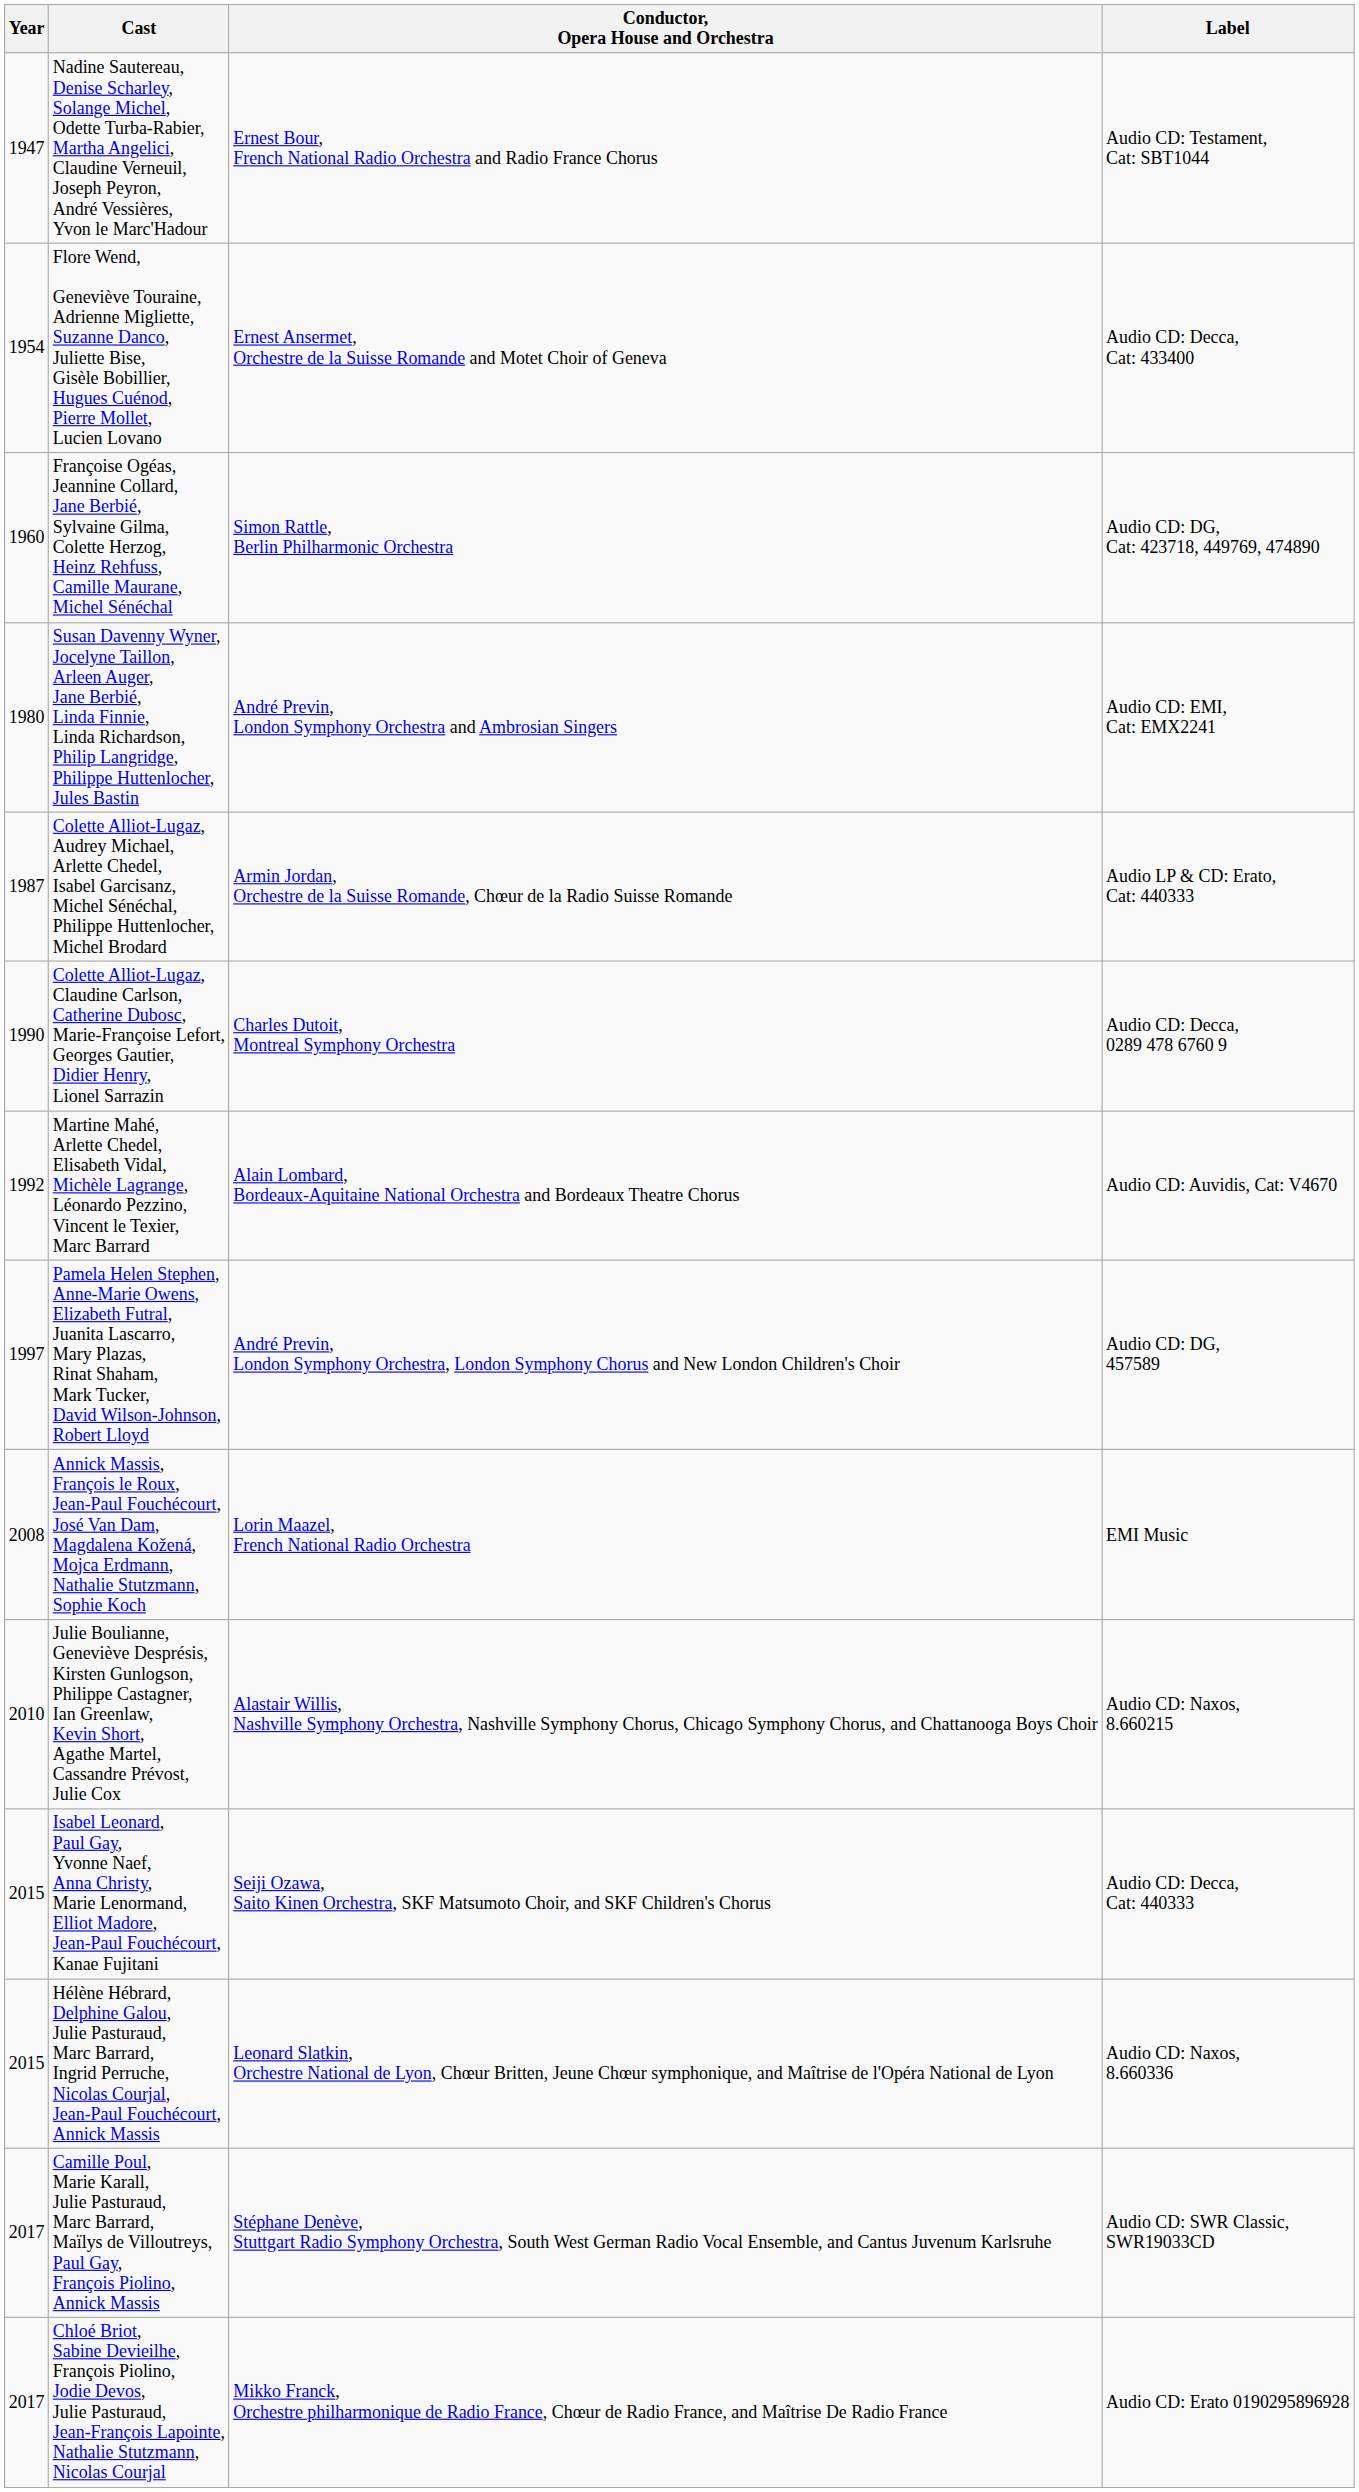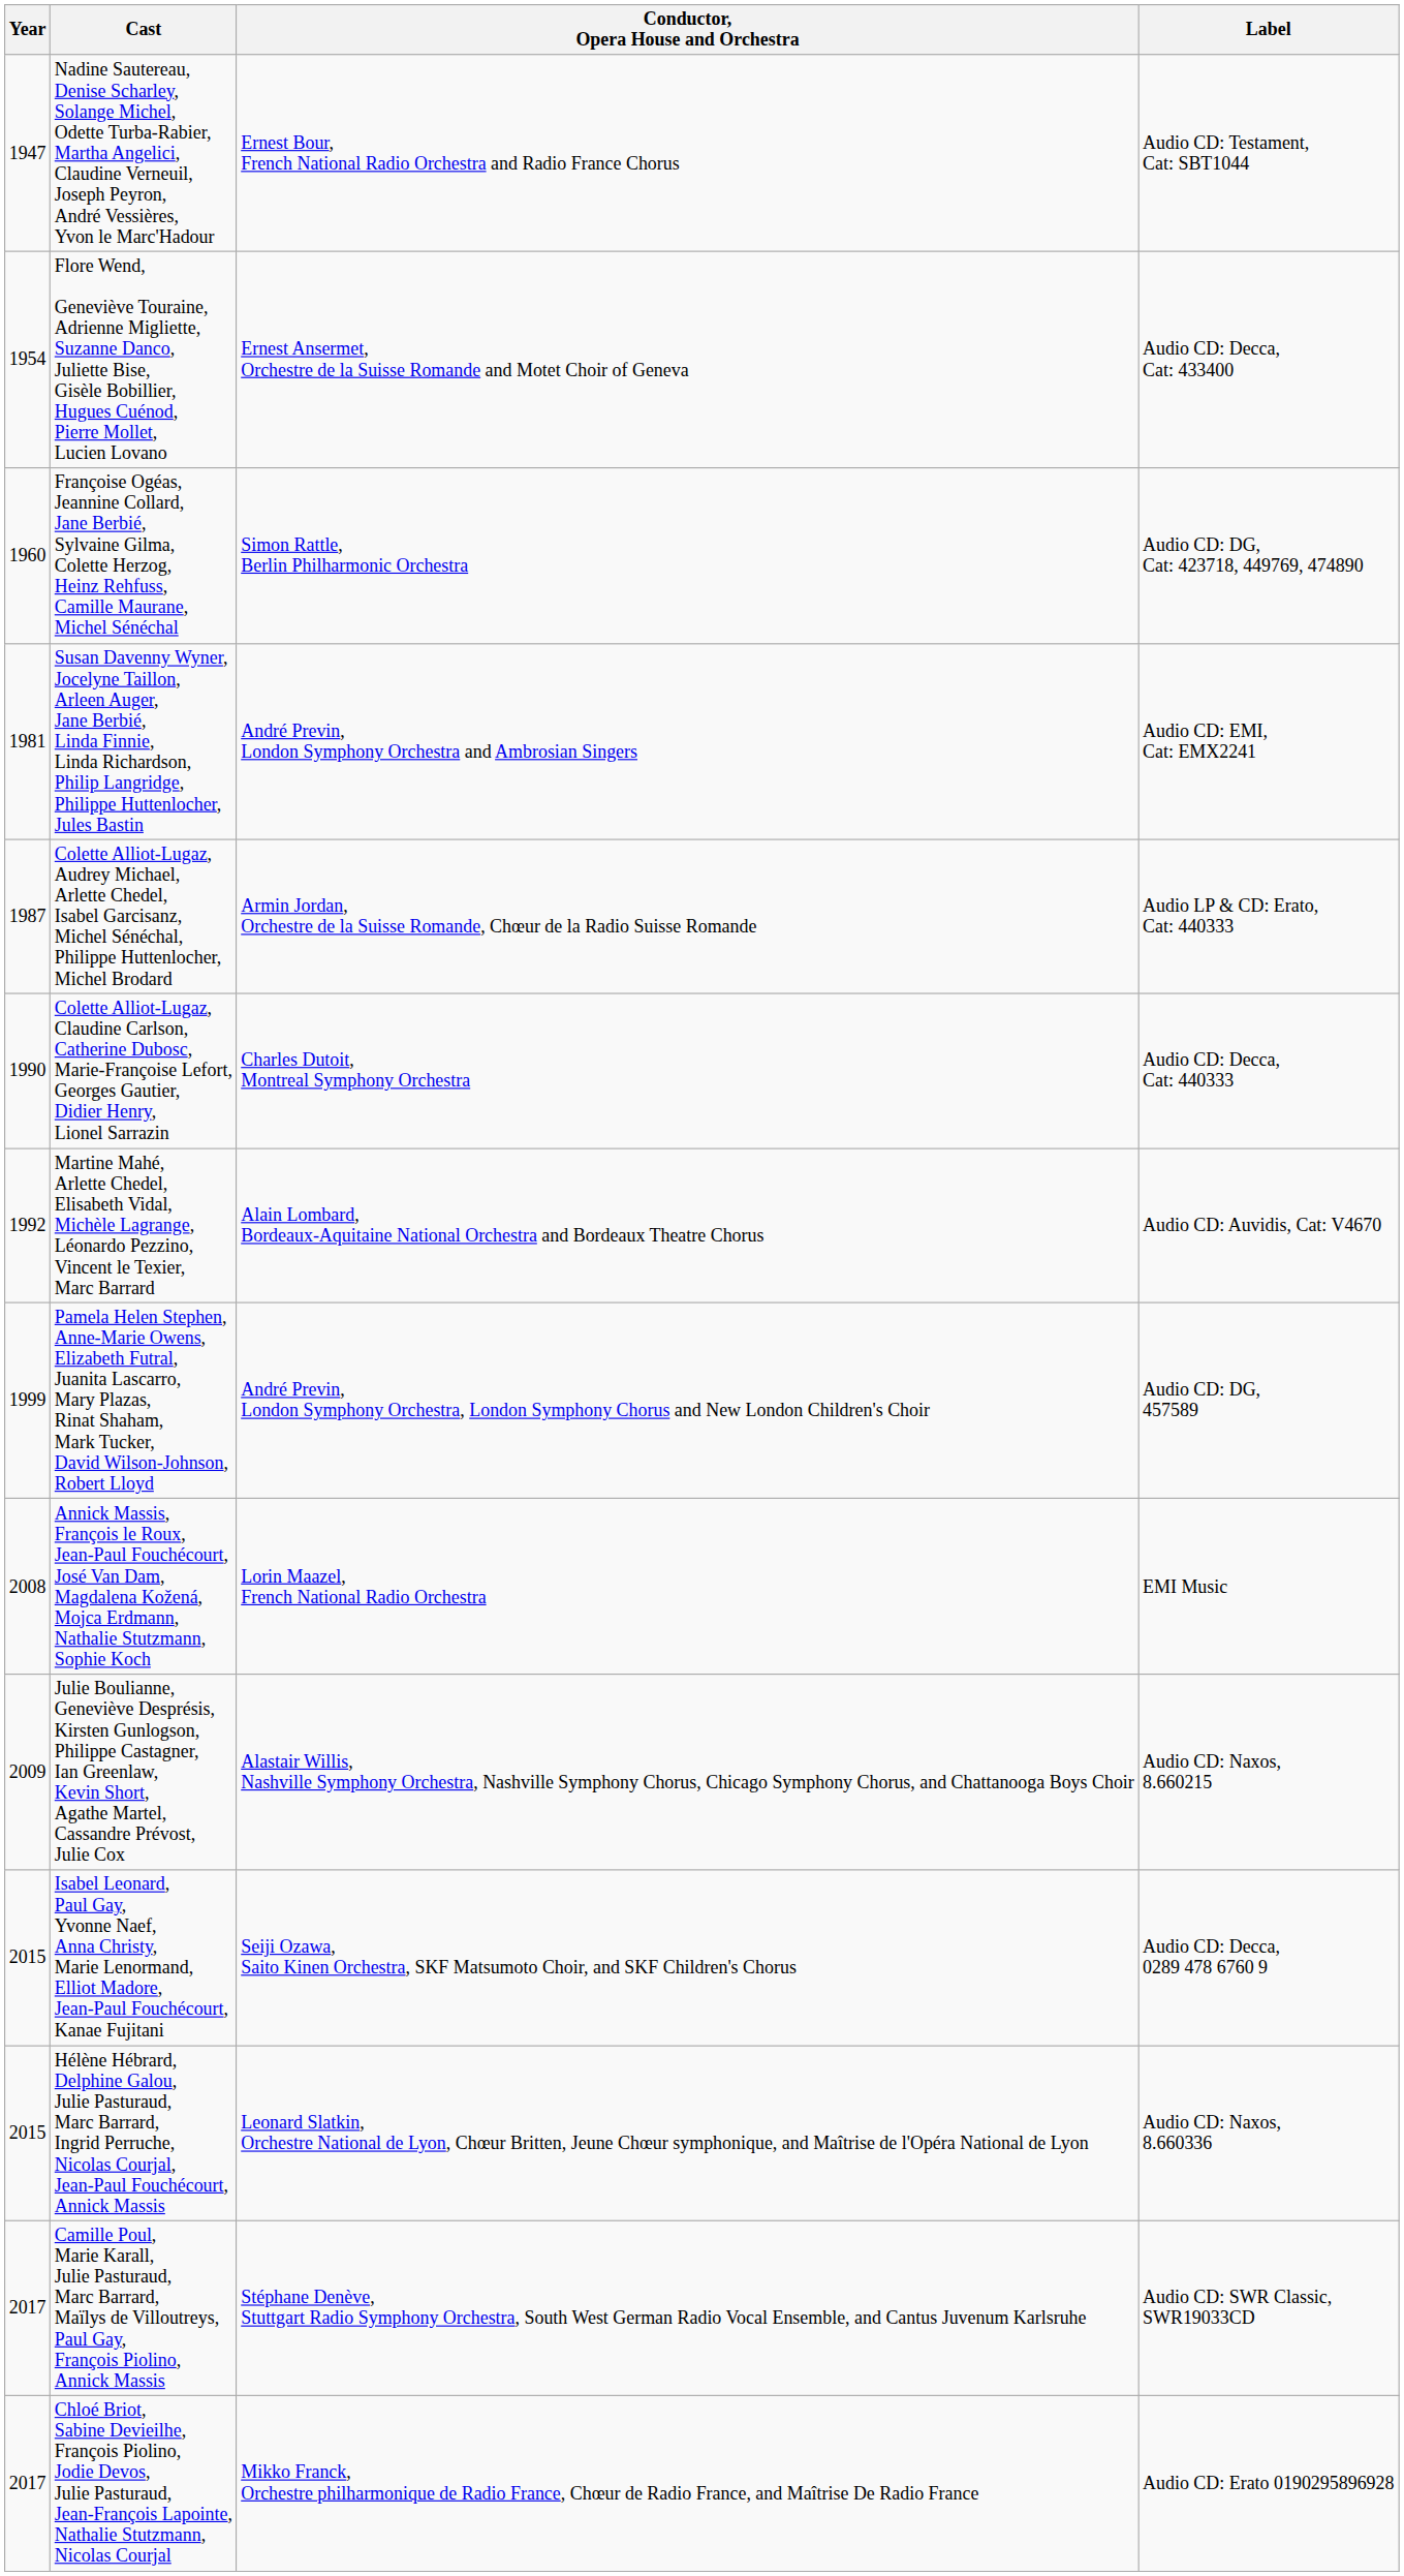row 5 | Year: 1980 -> 1981
row 7 | Label: Audio CD: Decca, 0289 478 6760 9 -> Audio CD: Decca, Cat: 440333
row 9 | Year: 1997 -> 1999
row 11 | Year: 2010 -> 2009
row 12 | Label: Audio CD: Decca, Cat: 440333 -> Audio CD: Decca, 0289 478 6760 9
